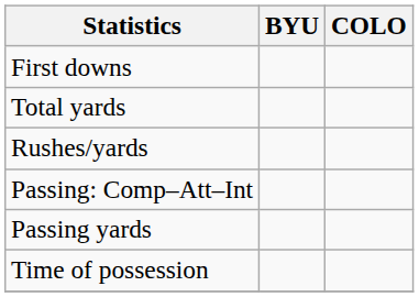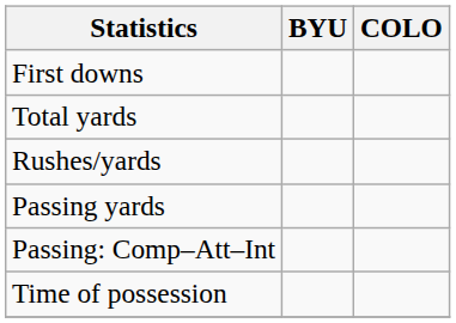rows swapped: Passing yards <-> Passing: Comp–Att–Int
